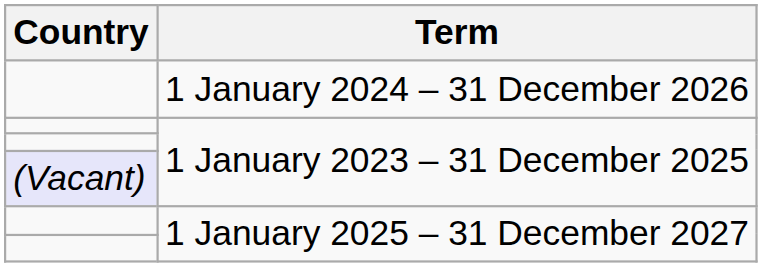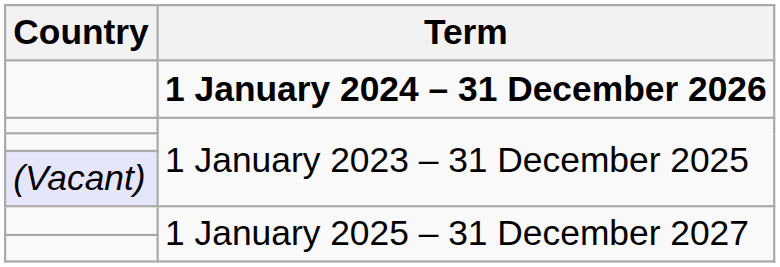row 2 | Term: normal -> bold
